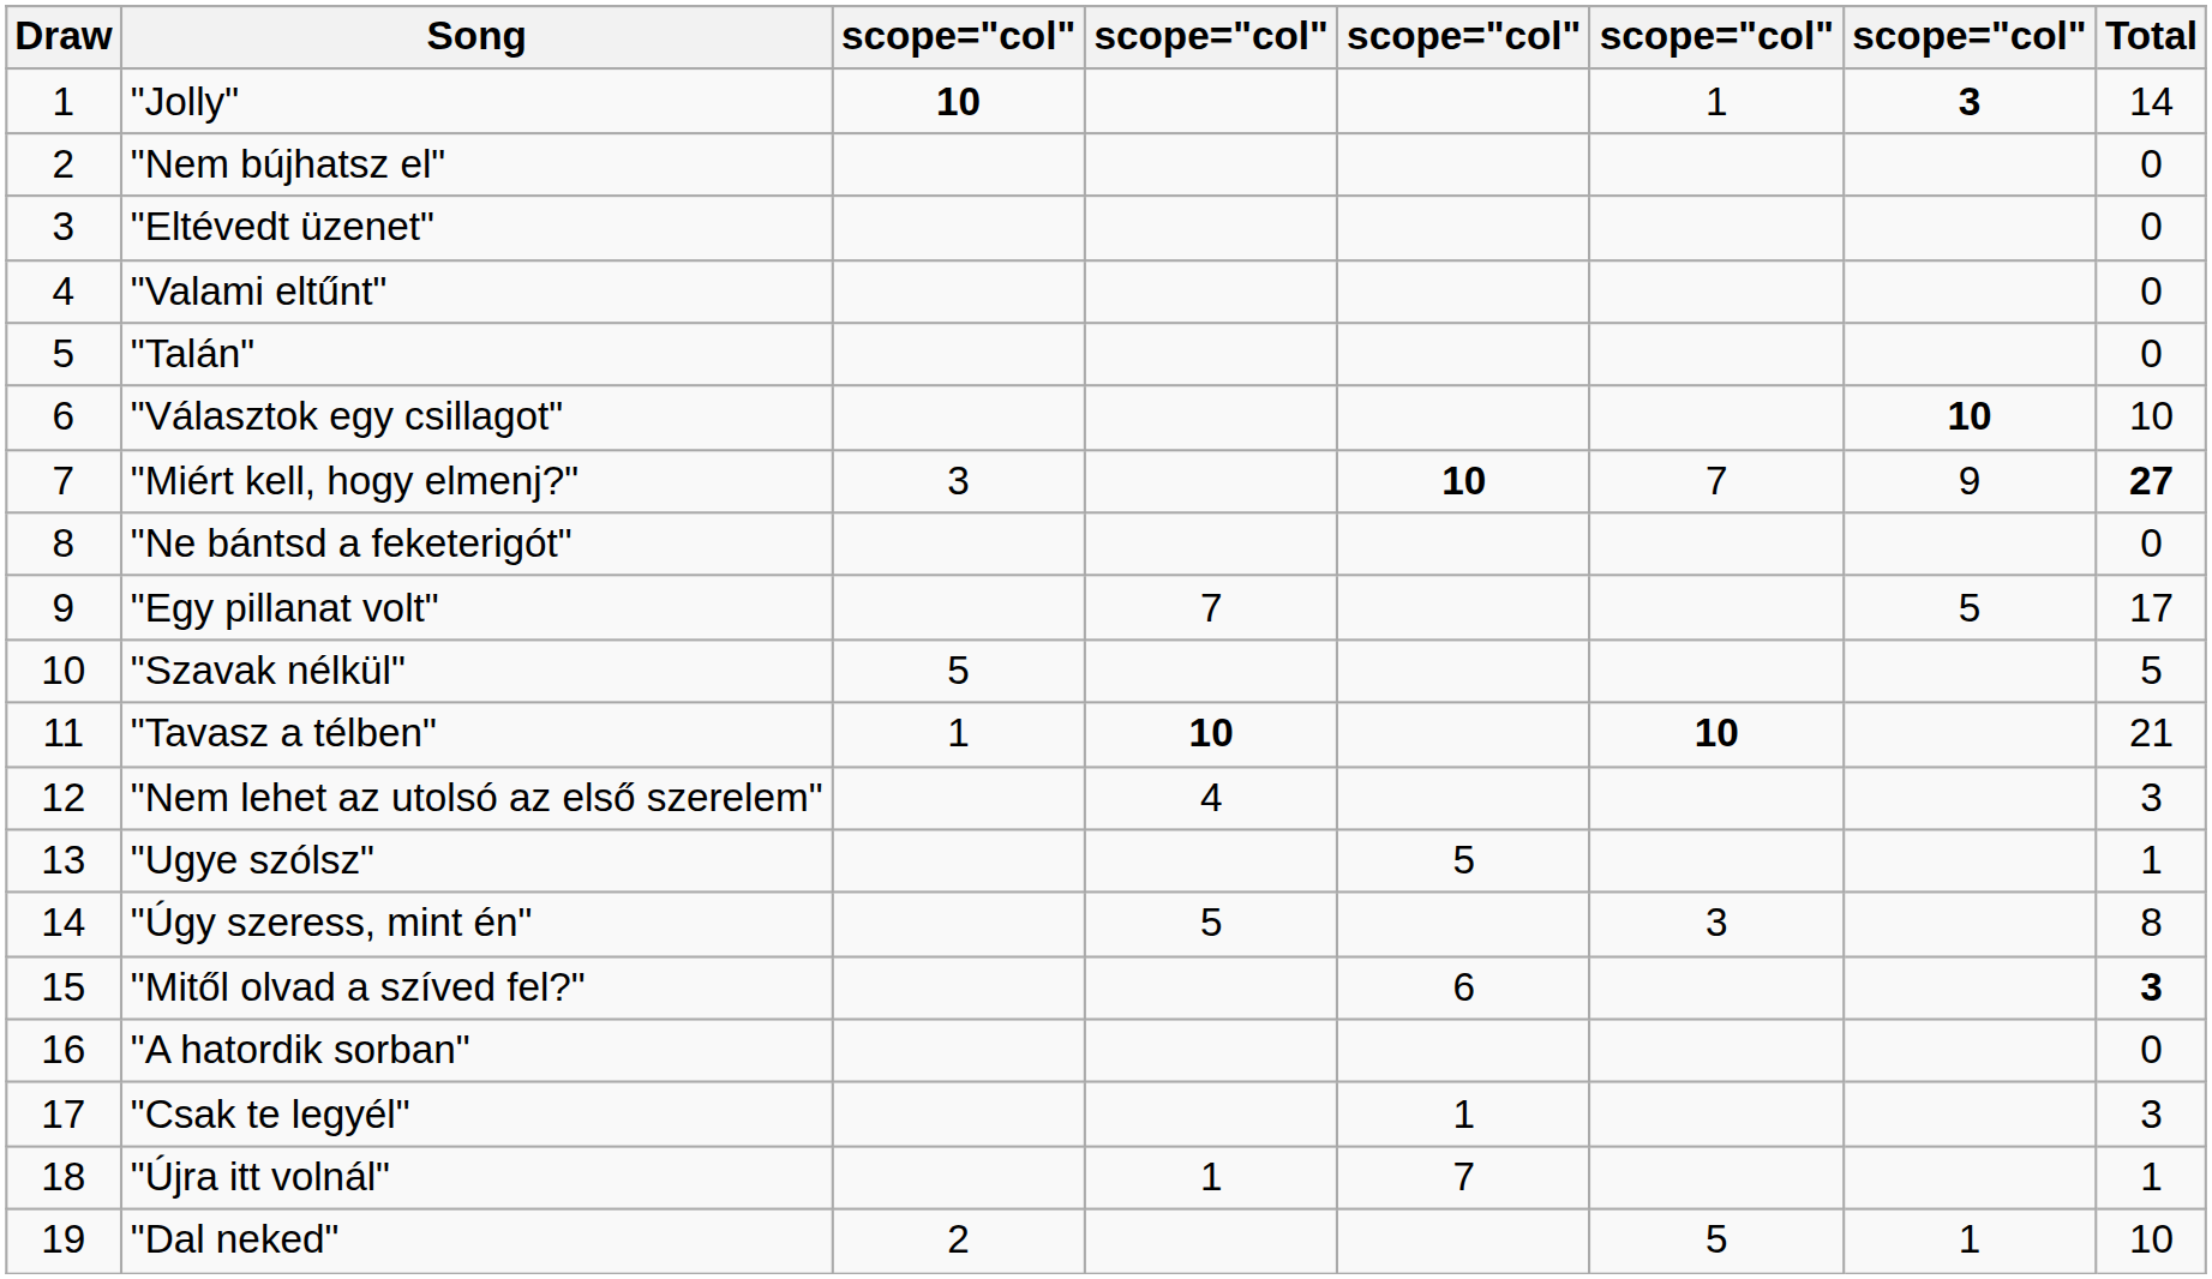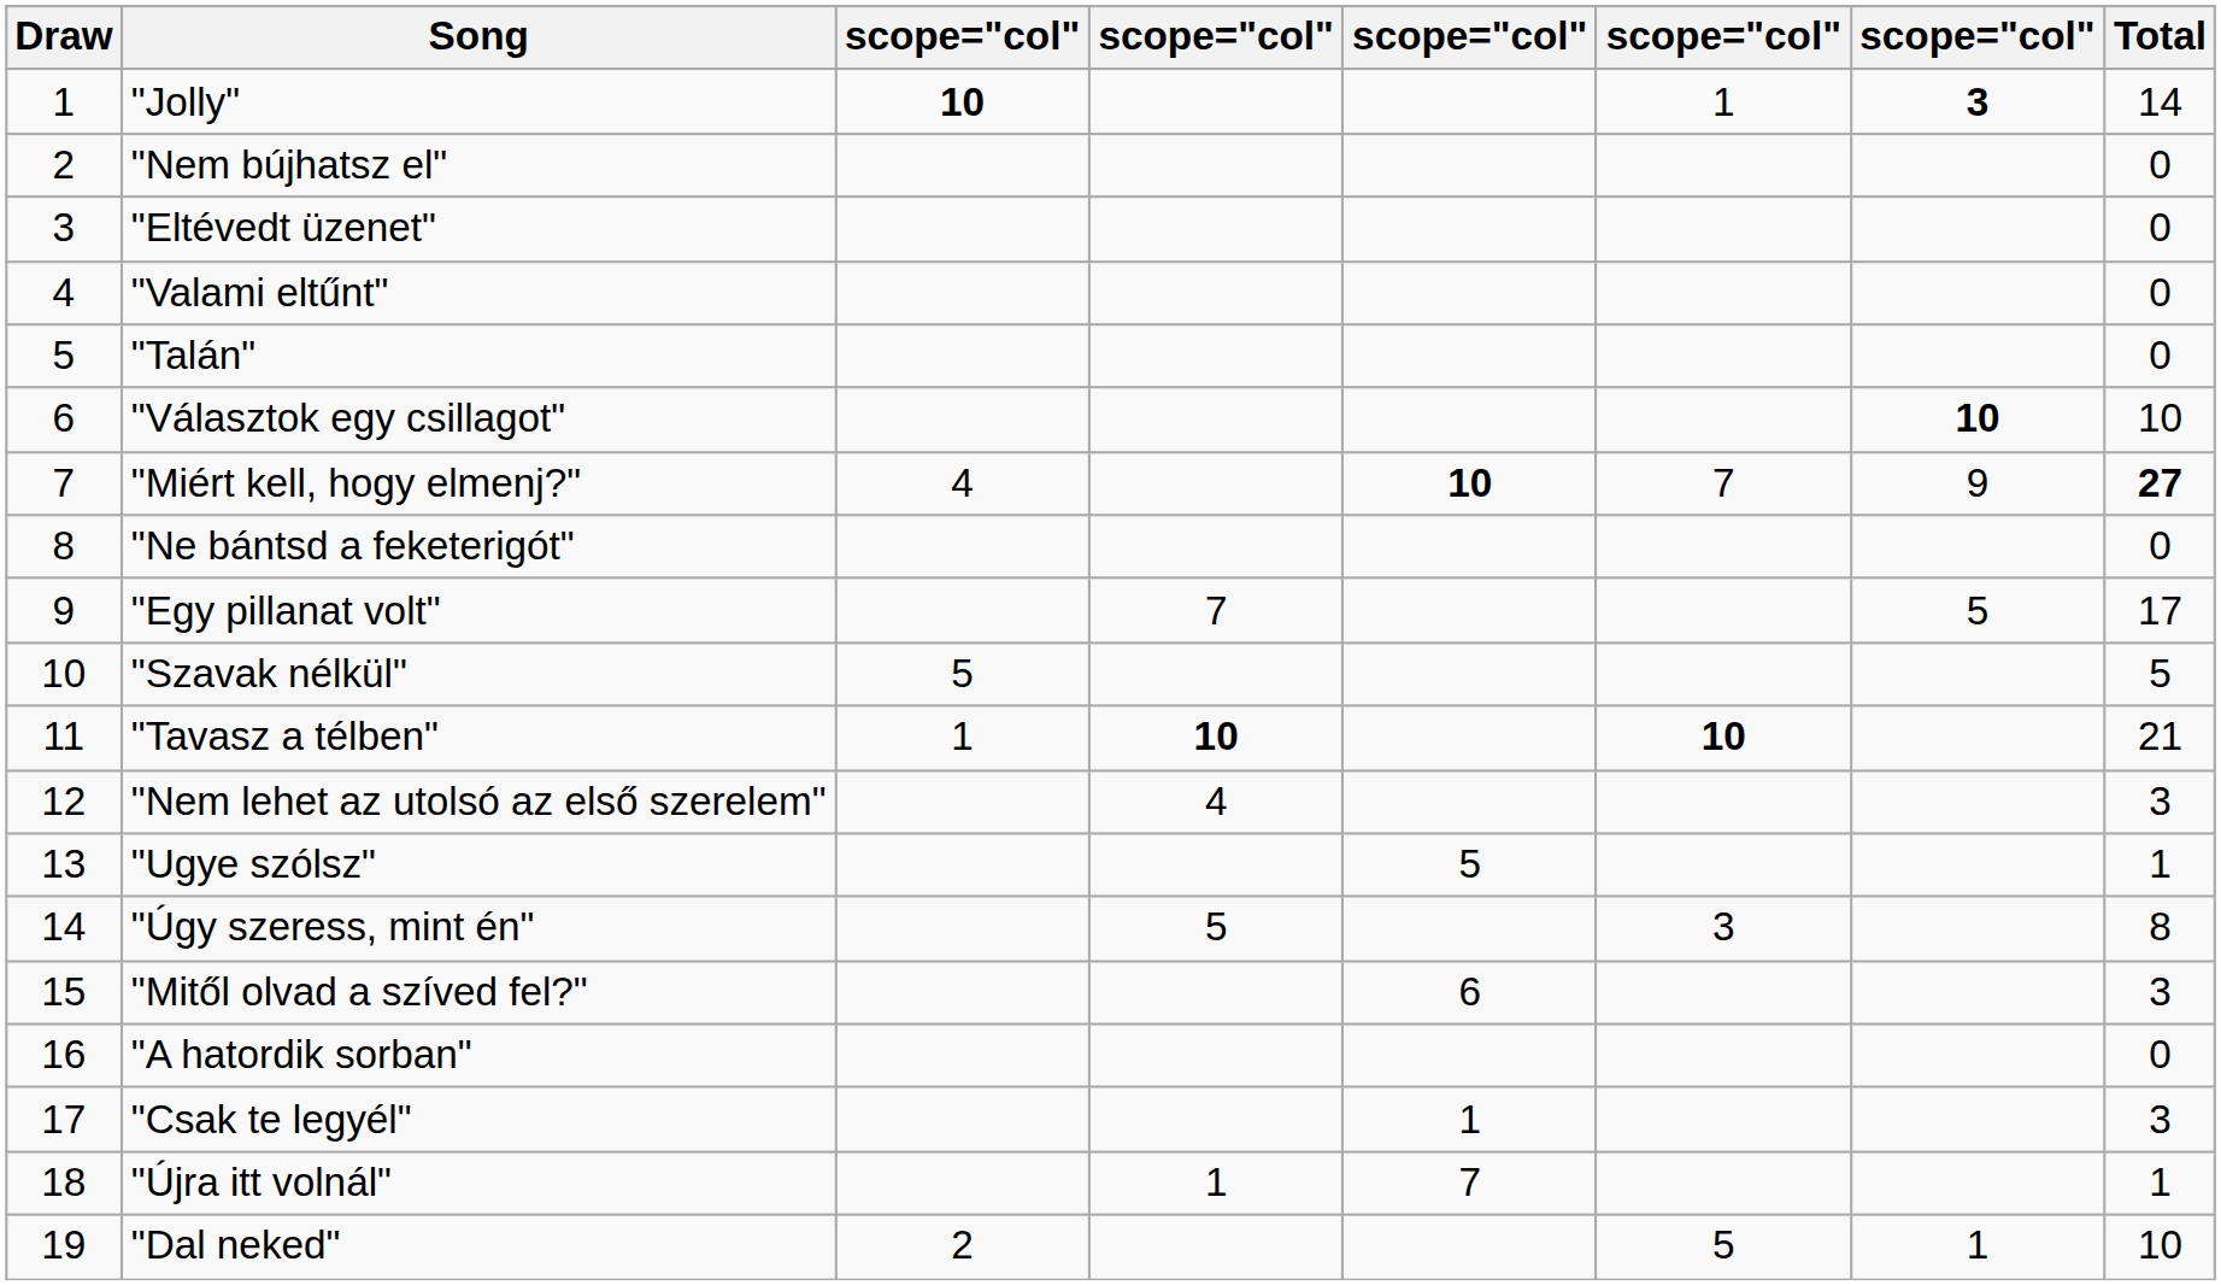"Miért kell, hogy elmenj?" | column 3: 3 -> 4
"Mitől olvad a szíved fel?" | Total: bold -> normal
